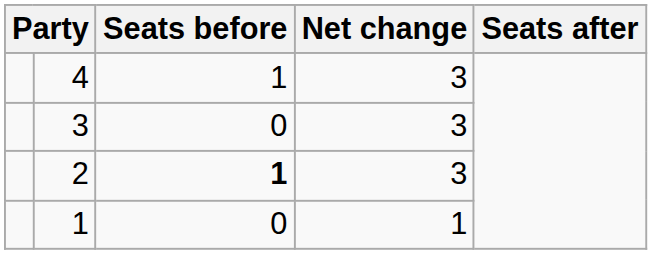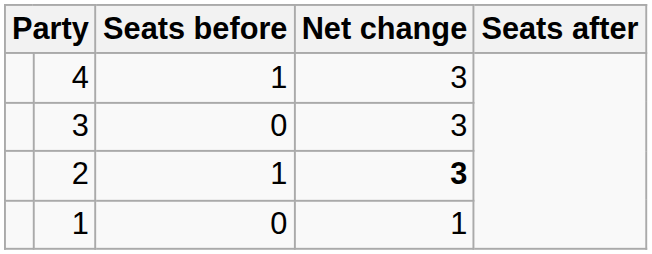2 | Seats before: bold -> normal
2 | Net change: normal -> bold
